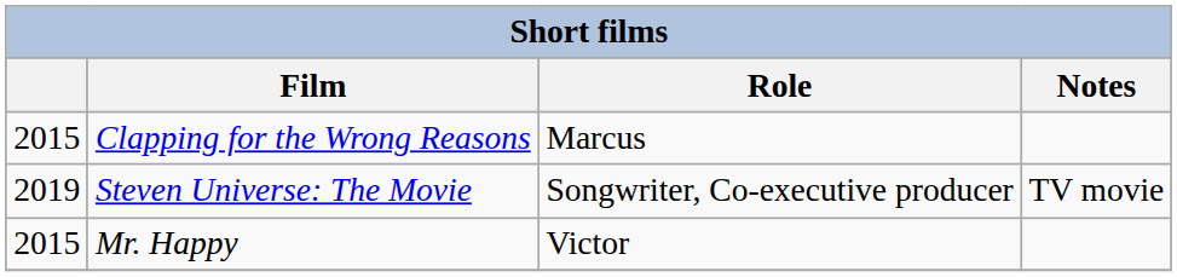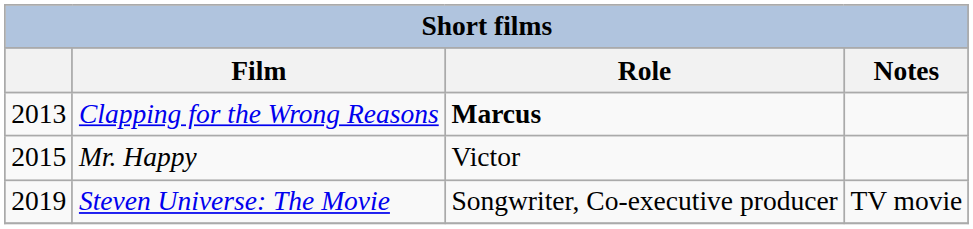Clapping for the Wrong Reasons | column 1: 2015 -> 2013
Clapping for the Wrong Reasons | Role: normal -> bold
rows swapped: Mr. Happy <-> Steven Universe: The Movie
